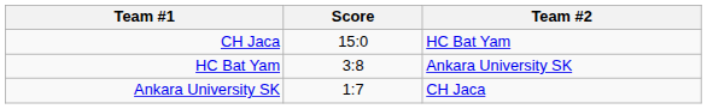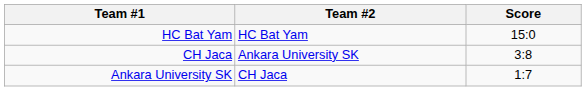columns swapped: Score <-> Team #2
row 2 | Team #1: CH Jaca -> HC Bat Yam
row 3 | Team #1: HC Bat Yam -> CH Jaca
